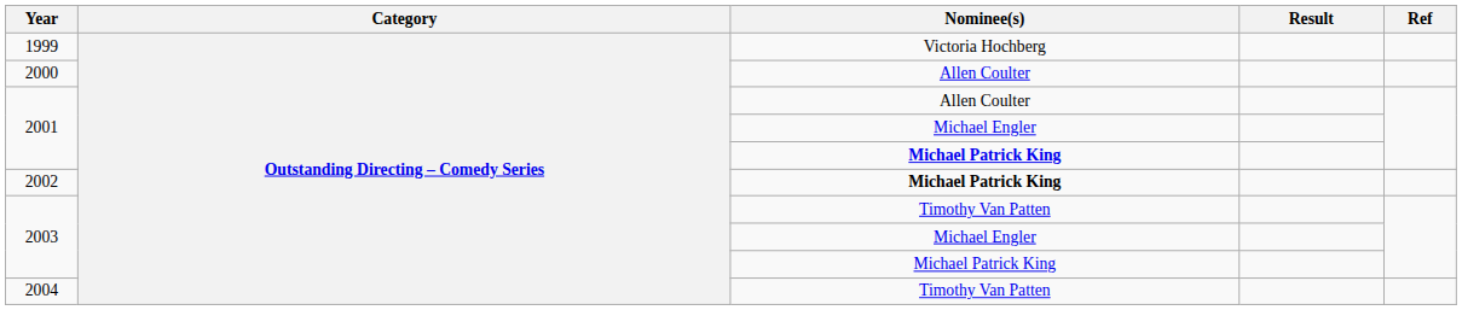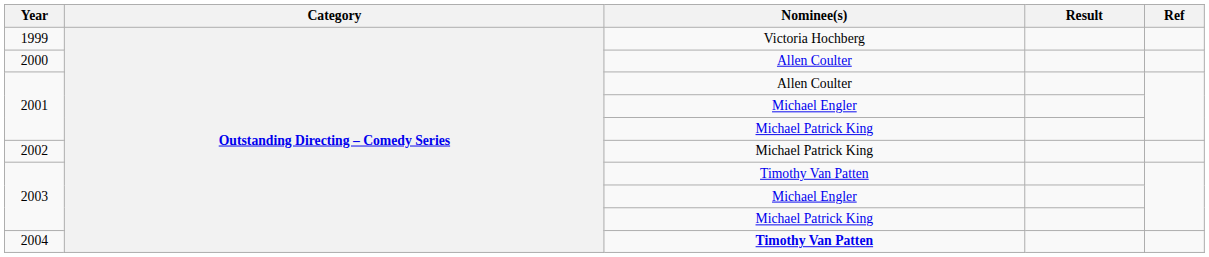2001 / Michael Patrick King | Nominee(s): bold -> normal
2002 | Nominee(s): bold -> normal
2004 | Nominee(s): normal -> bold
